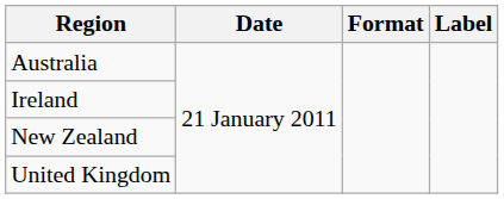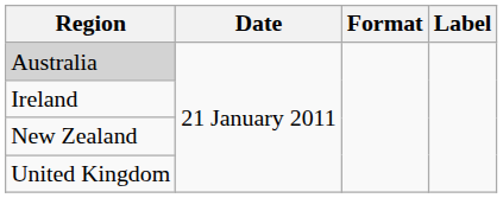Australia | Region: no background -> lightgrey background
